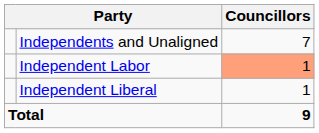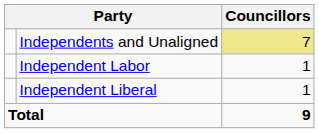Independents and Unaligned | Councillors: no background -> khaki background
Independent Labor | Councillors: lightsalmon background -> no background
